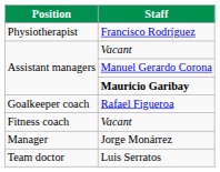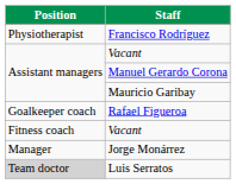row 5 | Staff: bold -> normal
row 9 | Position: no background -> lightgrey background
